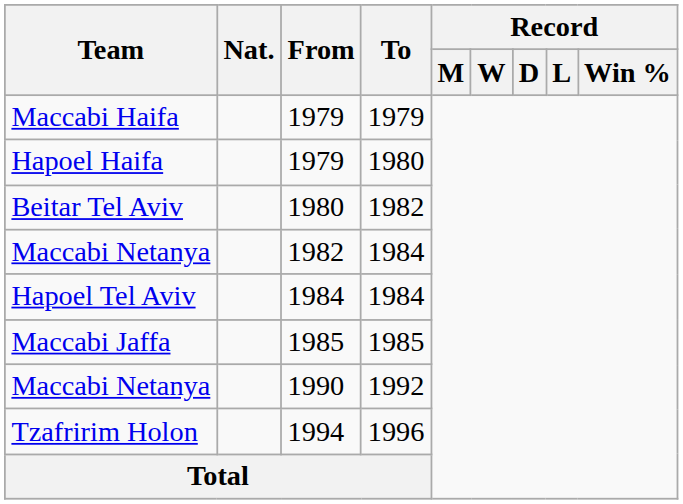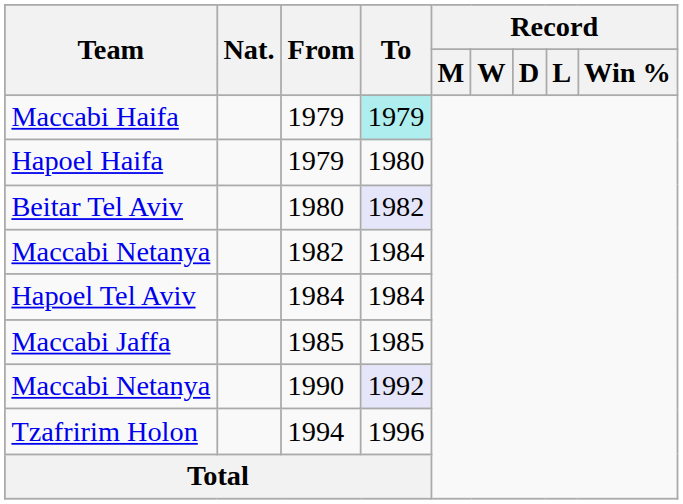Maccabi Haifa | To: no background -> paleturquoise background
Beitar Tel Aviv | To: no background -> lavender background
Maccabi Netanya / 1990 | To: no background -> lavender background
